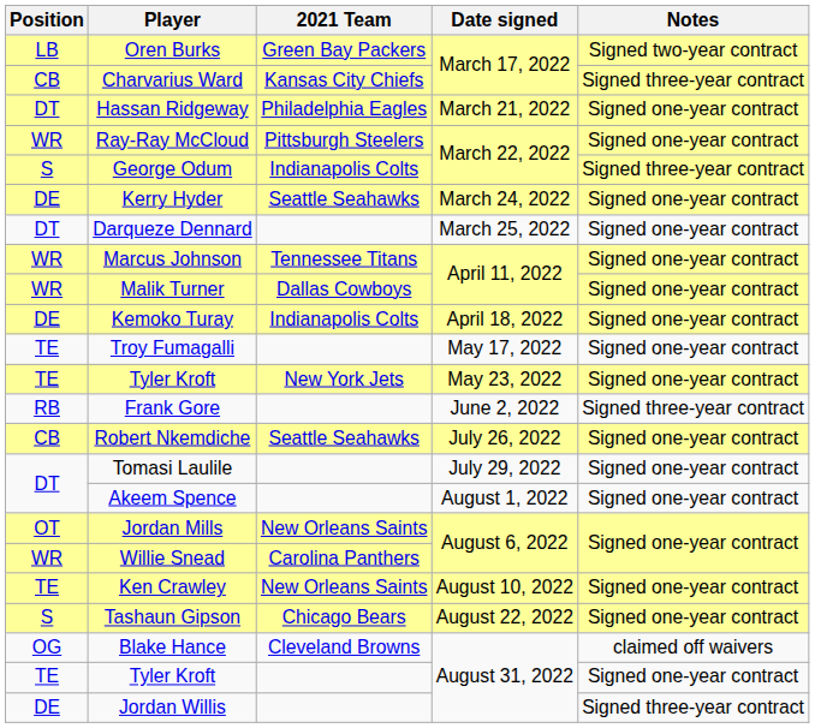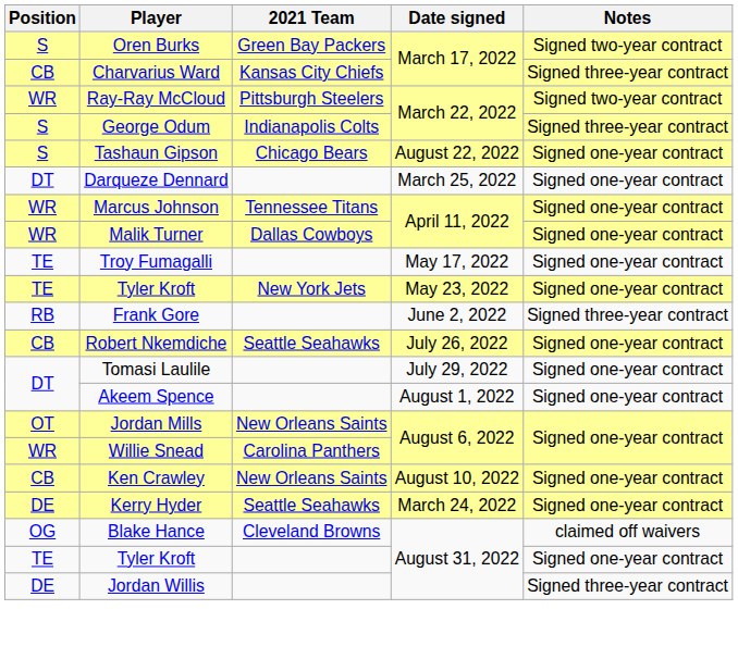Oren Burks | Position: LB -> S
- row: DT | Hassan Ridgeway | Philadelphia Eagles | March 21, 2022 | Signed one-year contract
Ray-Ray McCloud | Notes: Signed one-year contract -> Signed two-year contract
rows swapped: Kerry Hyder <-> Tashaun Gipson
- row: DE | Kemoko Turay | Indianapolis Colts | April 18, 2022 | Signed one-year contract
Ken Crawley | Position: TE -> CB
